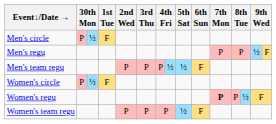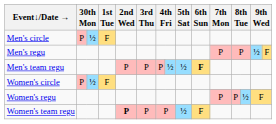Men's team regu | 6th Sun: normal -> bold
Women's regu | 7th Mon: bold -> normal
Women's team regu | 2nd Wed: normal -> bold
